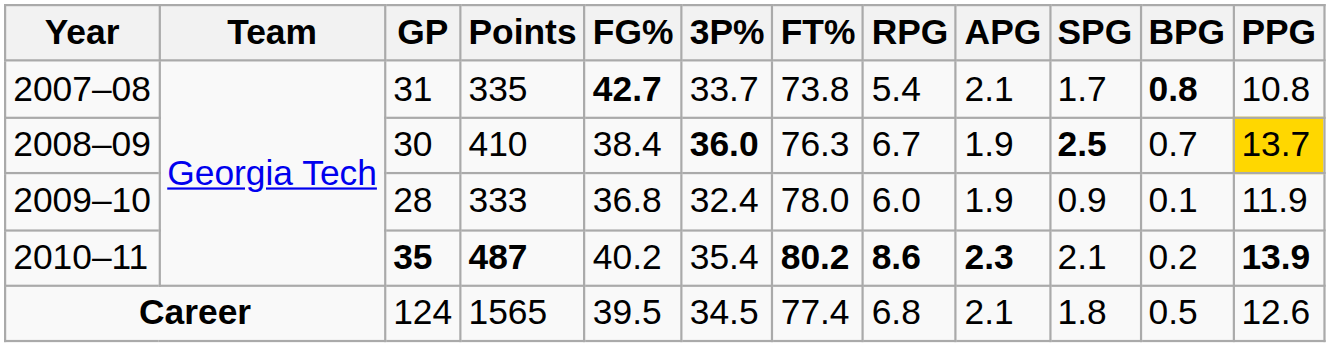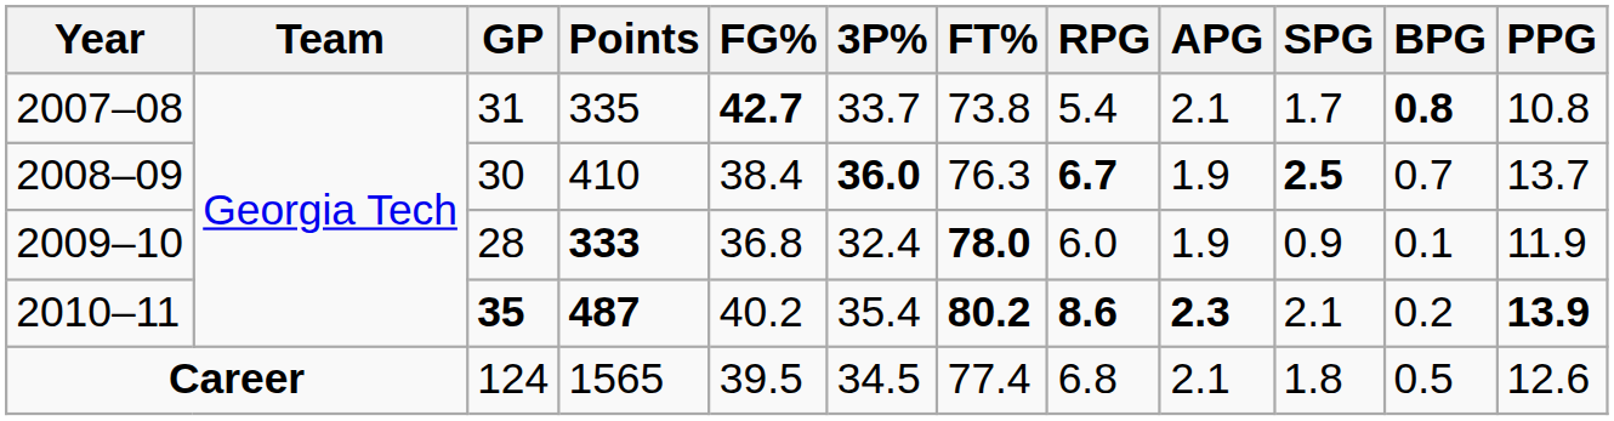2008–09 | RPG: normal -> bold
2008–09 | PPG: gold background -> no background
2009–10 | Points: normal -> bold
2009–10 | FT%: normal -> bold
